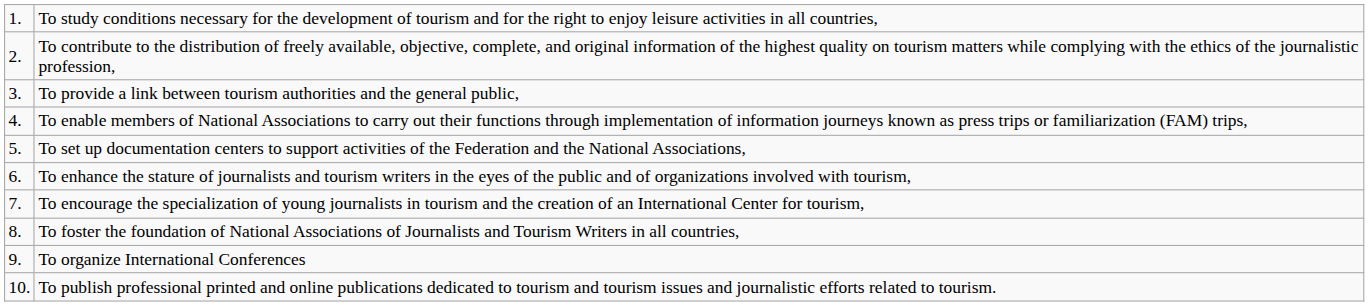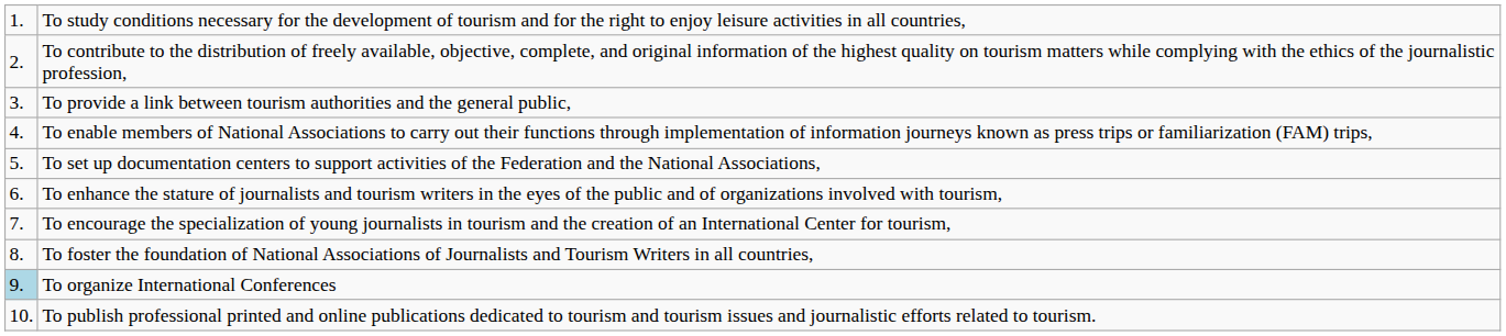To organize International Conferences | column 1: no background -> lightblue background
